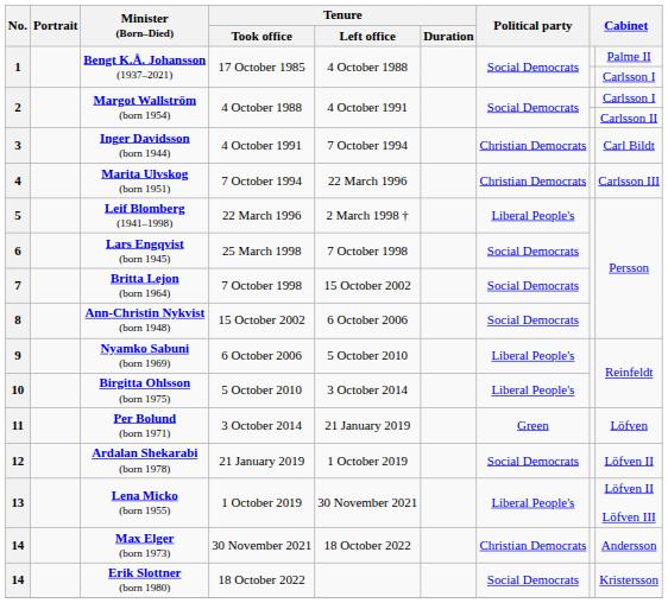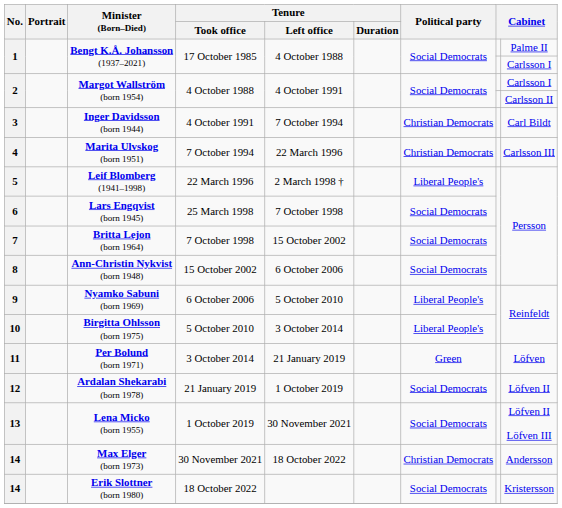Lena Micko (born 1955) | Political party: Liberal People's -> Social Democrats
